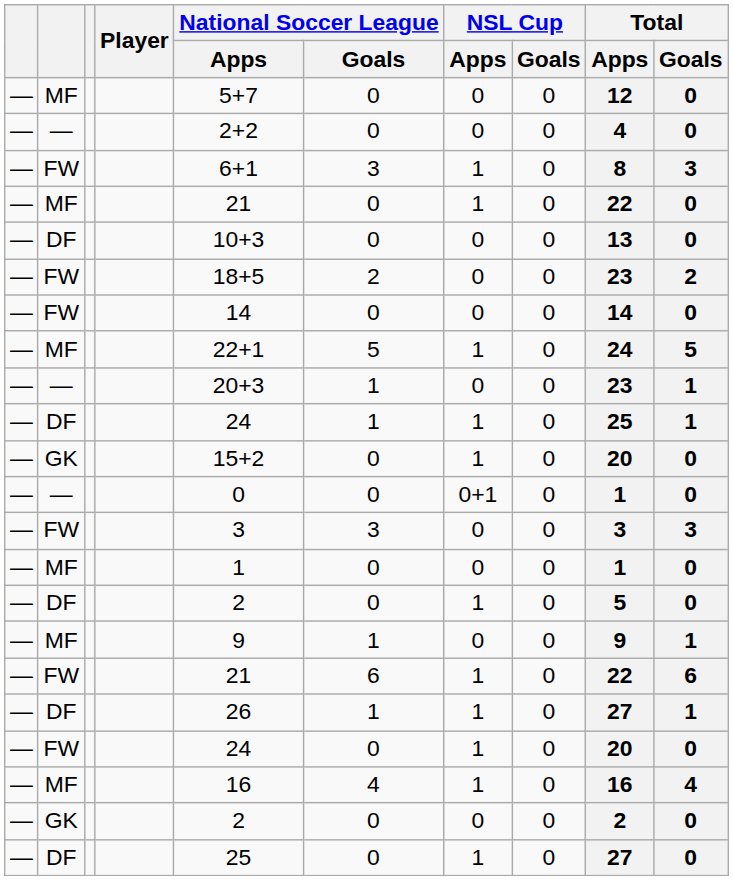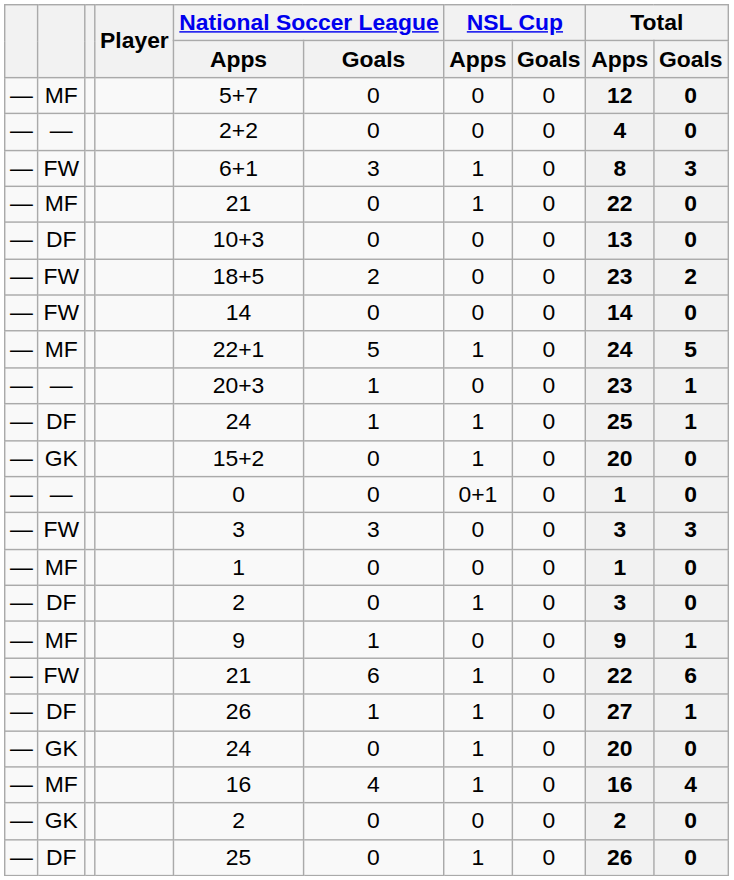row 17 | Total / Apps: 5 -> 3
row 21 | column 2: FW -> GK
row 24 | Total / Apps: 27 -> 26
